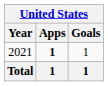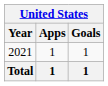2021 | Apps: bold -> normal
